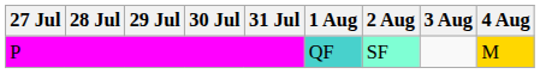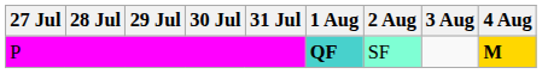P | 1 Aug: normal -> bold
P | 4 Aug: normal -> bold
